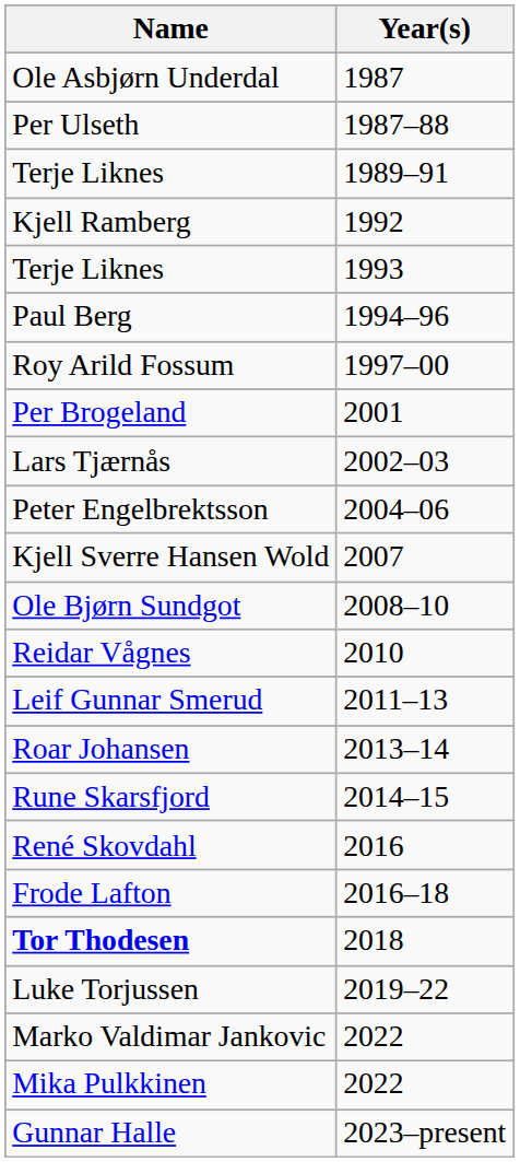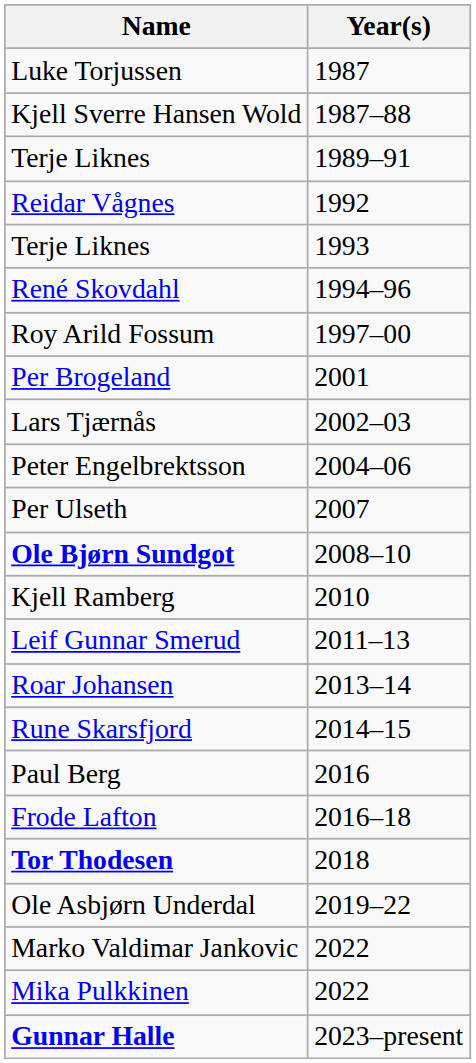row 2 | Name: Ole Asbjørn Underdal -> Luke Torjussen
row 3 | Name: Per Ulseth -> Kjell Sverre Hansen Wold
row 5 | Name: Kjell Ramberg -> Reidar Vågnes
row 7 | Name: Paul Berg -> René Skovdahl
row 12 | Name: Kjell Sverre Hansen Wold -> Per Ulseth
row 13 | Name: normal -> bold
row 14 | Name: Reidar Vågnes -> Kjell Ramberg
row 18 | Name: René Skovdahl -> Paul Berg
row 21 | Name: Luke Torjussen -> Ole Asbjørn Underdal
row 24 | Name: normal -> bold
